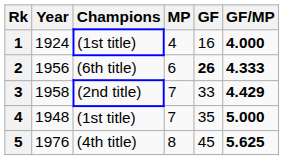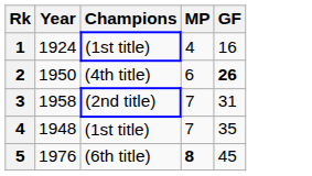- column: GF/MP | 4.000 | 4.333 | 4.429 | 5.000 | 5.625
2 | Year: 1956 -> 1950
2 | Champions: (6th title) -> (4th title)
3 | GF: 33 -> 31
5 | Champions: (4th title) -> (6th title)
5 | MP: normal -> bold
